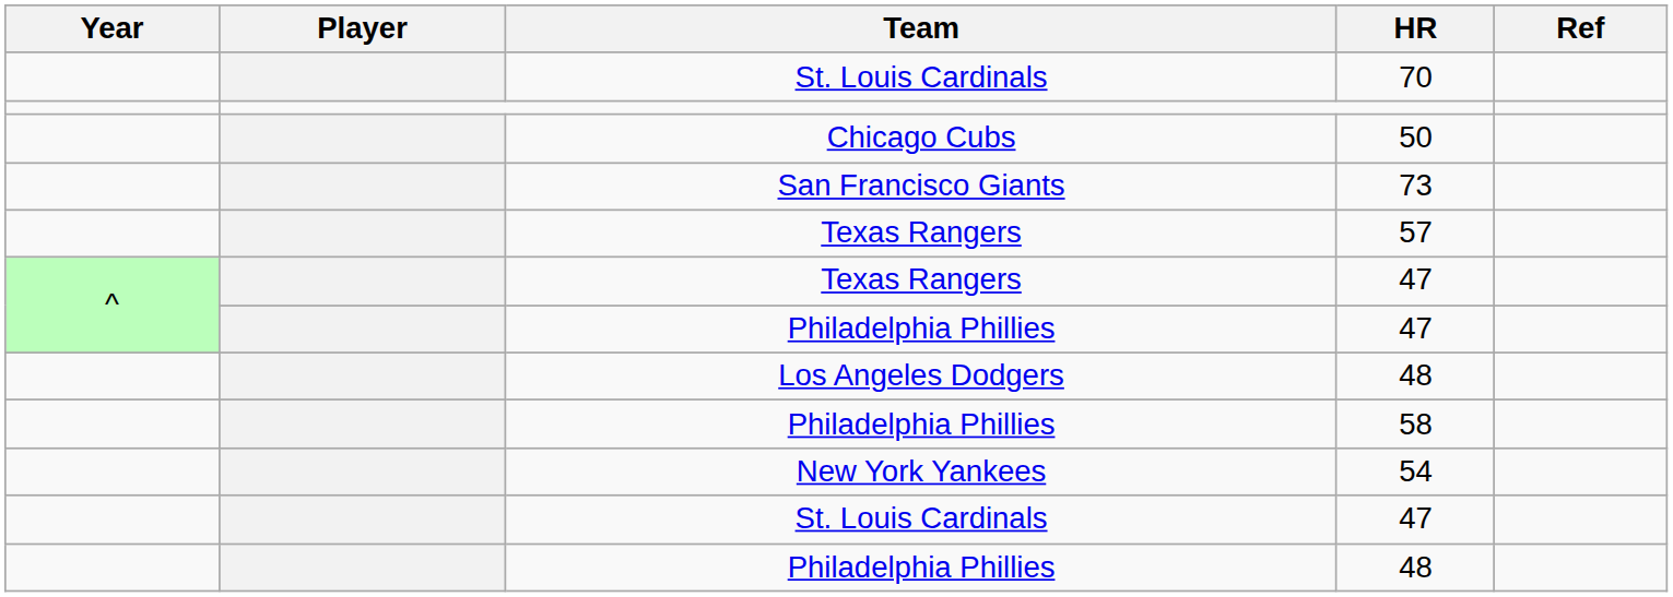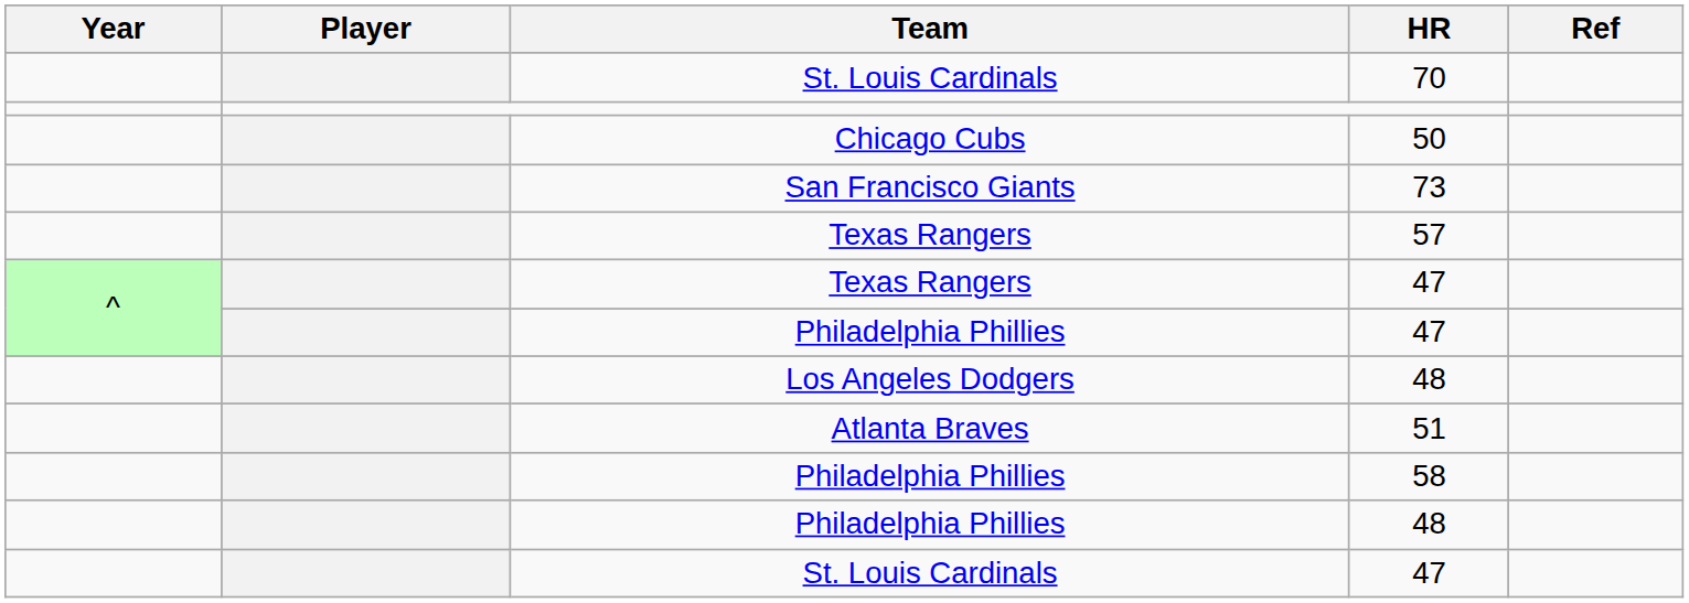+ row: Atlanta Braves | 51
- row: New York Yankees | 54
rows swapped: Philadelphia Phillies / 48 <-> St. Louis Cardinals / 47
